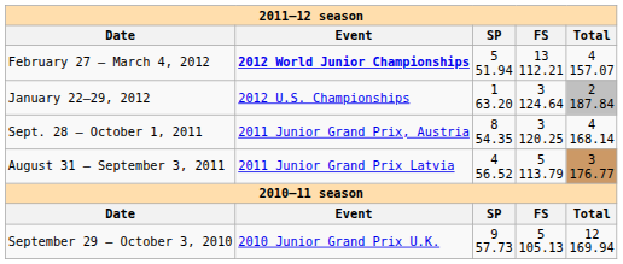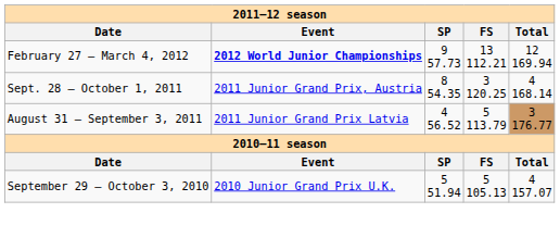February 27 – March 4, 2012 | SP: 5 51.94 -> 9 57.73
February 27 – March 4, 2012 | Total: 4 157.07 -> 12 169.94
- row: January 22–29, 2012 | 2012 U.S. Championships | 1 63.20 | 3 124.64 | 2 187.84
September 29 – October 3, 2010 | SP: 9 57.73 -> 5 51.94
September 29 – October 3, 2010 | Total: 12 169.94 -> 4 157.07
